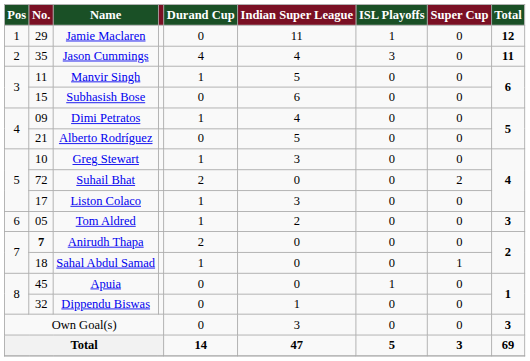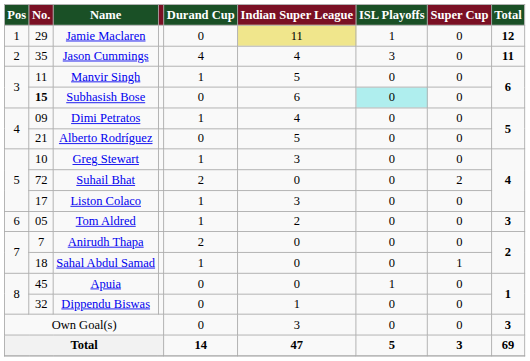Jamie Maclaren | Indian Super League: no background -> khaki background
Subhasish Bose | No.: normal -> bold
Subhasish Bose | ISL Playoffs: no background -> paleturquoise background
Anirudh Thapa | No.: bold -> normal
